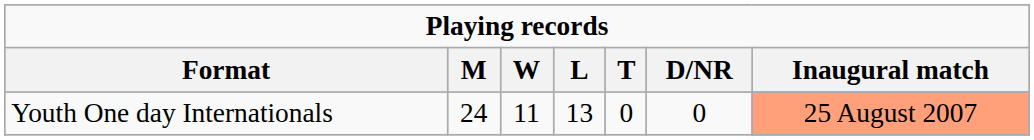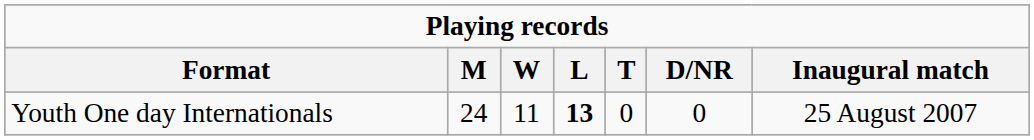Youth One day Internationals | L: normal -> bold
Youth One day Internationals | Inaugural match: lightsalmon background -> no background
